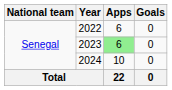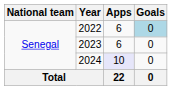2022 | Goals: no background -> lightblue background
2023 | Apps: lightgreen background -> no background
2024 | Apps: no background -> lavender background
